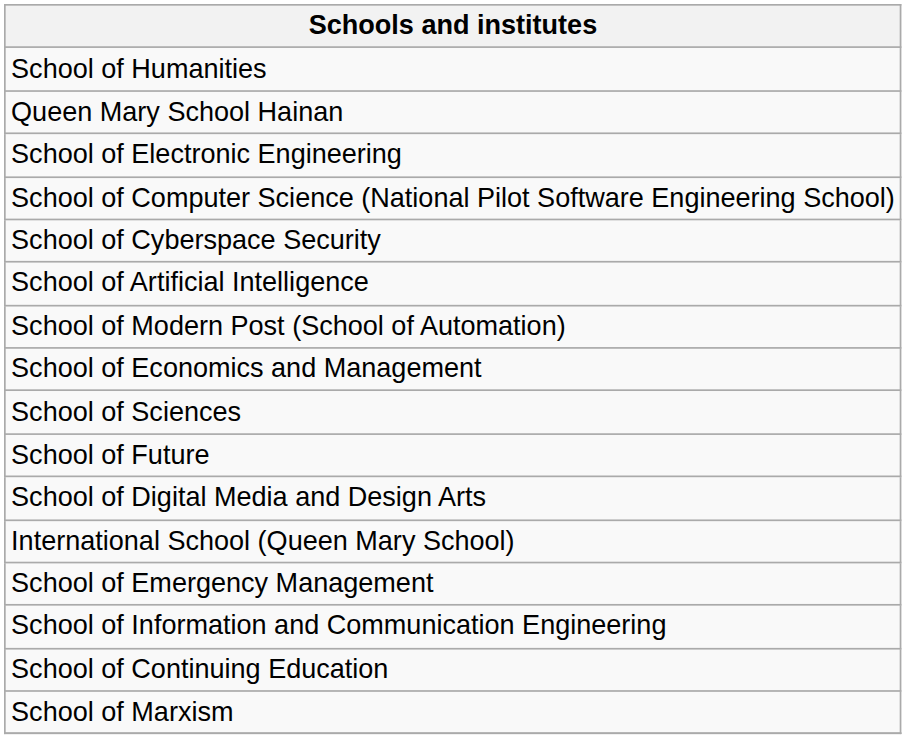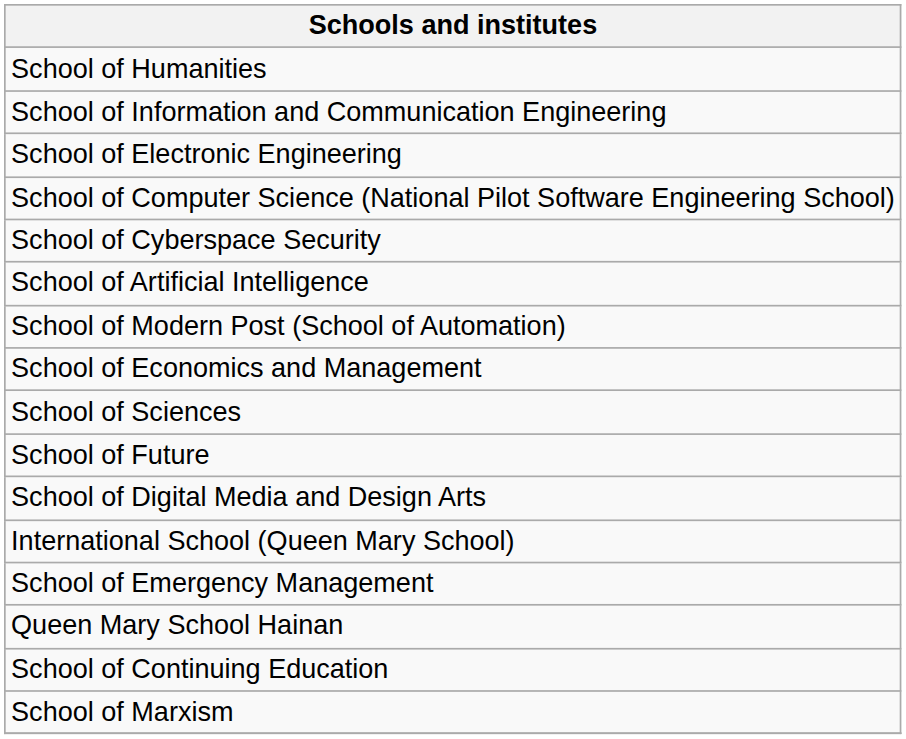row 3 | column 1: Queen Mary School Hainan -> School of Information and Communication Engineering
row 15 | column 1: School of Information and Communication Engineering -> Queen Mary School Hainan
